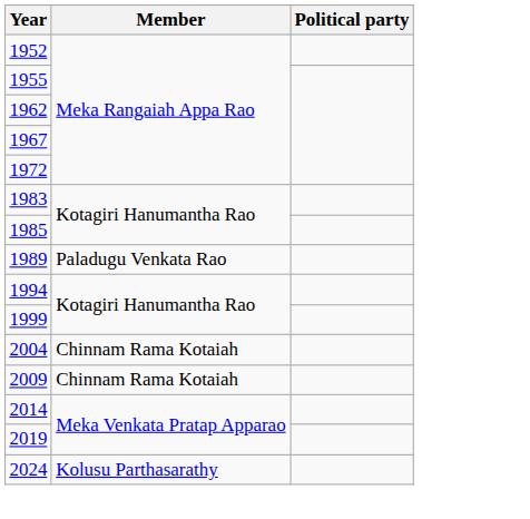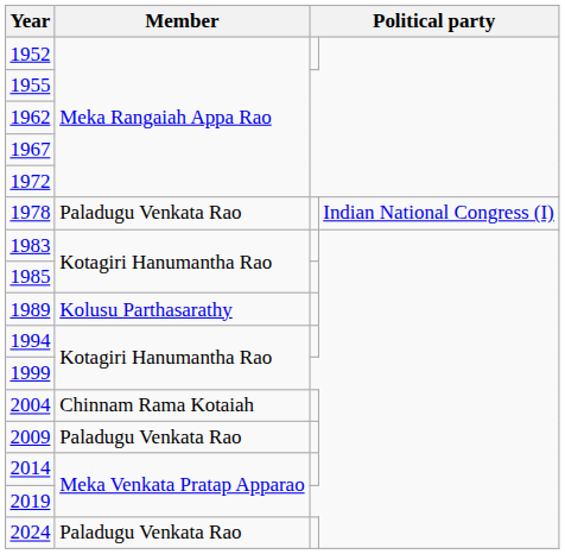+ row: 1978 | Paladugu Venkata Rao | Indian National Congress (I)
1989 | Member: Paladugu Venkata Rao -> Kolusu Parthasarathy
2009 | Member: Chinnam Rama Kotaiah -> Paladugu Venkata Rao
2024 | Member: Kolusu Parthasarathy -> Paladugu Venkata Rao
